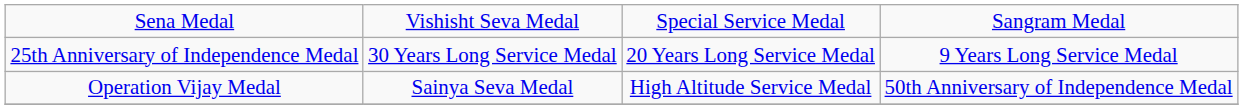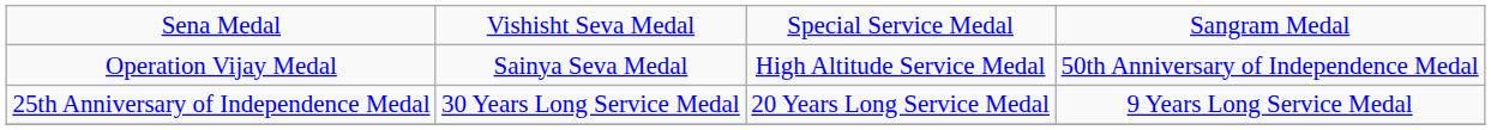rows swapped: Operation Vijay Medal <-> 25th Anniversary of Independence Medal
